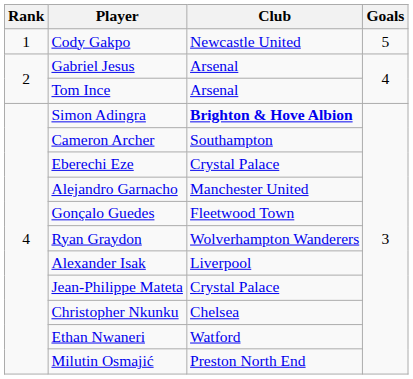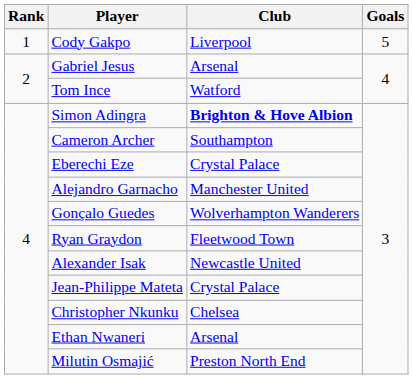Cody Gakpo | Club: Newcastle United -> Liverpool
Tom Ince | Club: Arsenal -> Watford
Gonçalo Guedes | Club: Fleetwood Town -> Wolverhampton Wanderers
Ryan Graydon | Club: Wolverhampton Wanderers -> Fleetwood Town
Alexander Isak | Club: Liverpool -> Newcastle United
Ethan Nwaneri | Club: Watford -> Arsenal
